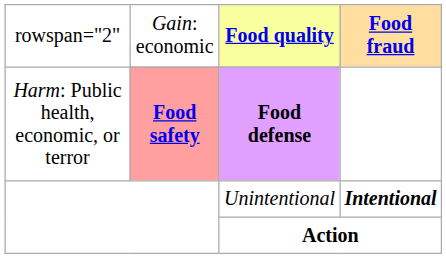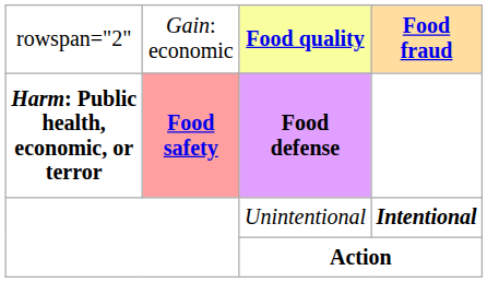Food defense | column 1: normal -> bold
